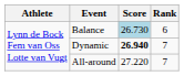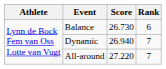Balance | Score: lightblue background -> no background
Dynamic | Score: bold -> normal
